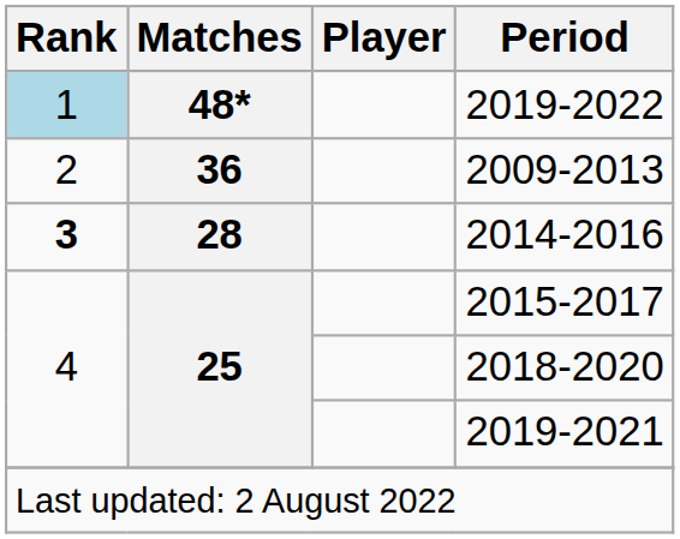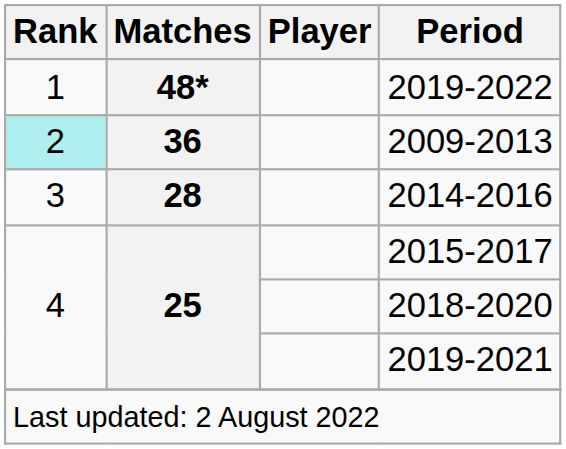2019-2022 | Rank: lightblue background -> no background
2009-2013 | Rank: no background -> paleturquoise background
2014-2016 | Rank: bold -> normal
